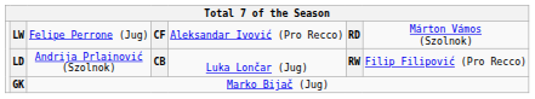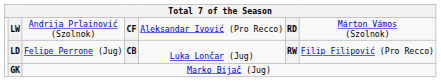LW | column 3: Felipe Perrone (Jug) -> Andrija Prlainović (Szolnok)
LD | column 3: Andrija Prlainović (Szolnok) -> Felipe Perrone (Jug)
